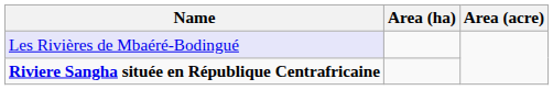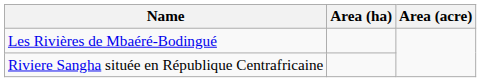Les Rivières de Mbaéré-Bodingué | Name: lavender background -> no background
Riviere Sangha située en République Centrafricaine | Name: bold -> normal
